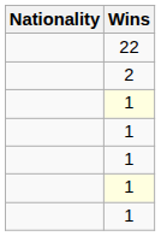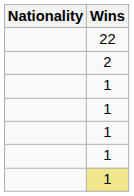row 4 | Wins: lightyellow background -> no background
row 7 | Wins: lightyellow background -> no background
row 8 | Wins: no background -> khaki background
